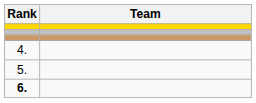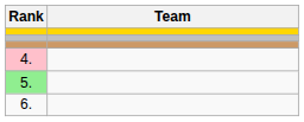row 5 | Rank: no background -> pink background
row 6 | Rank: no background -> lightgreen background
row 7 | Rank: bold -> normal
